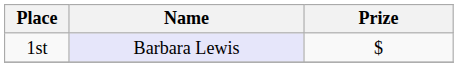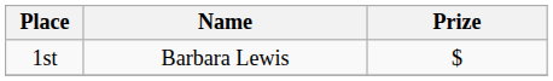1st | Name: lavender background -> no background
